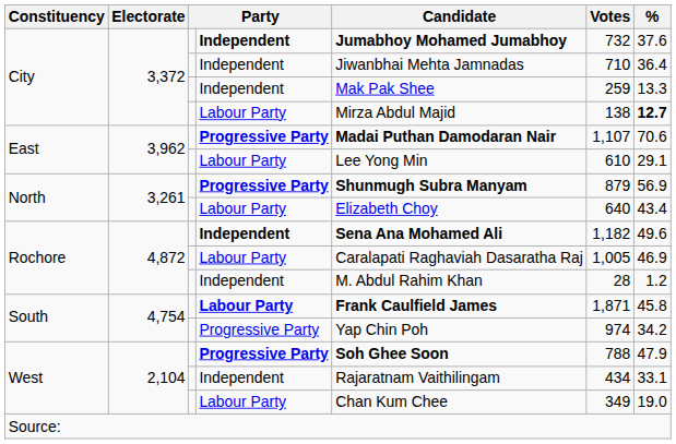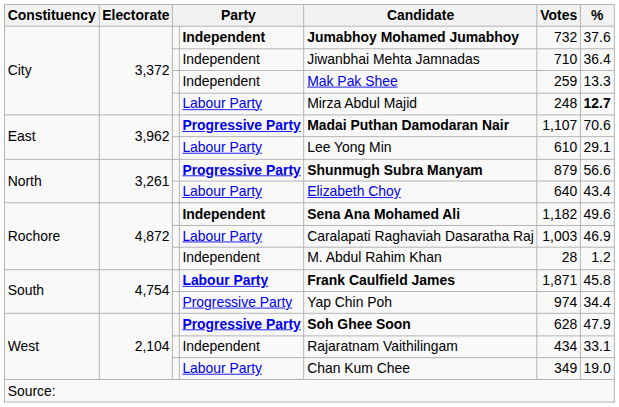City / Labour Party | Votes: 138 -> 248
North / Progressive Party | %: 56.9 -> 56.6
Rochore / Labour Party | Votes: 1,005 -> 1,003
South / Progressive Party | %: 34.2 -> 34.4
West / Progressive Party | Votes: 788 -> 628
